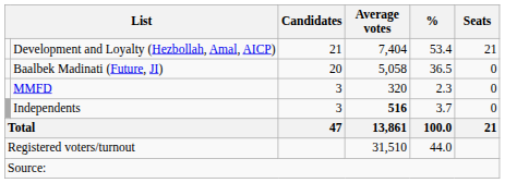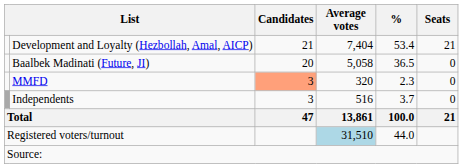MMFD | Candidates: no background -> lightsalmon background
Independents | Average votes: bold -> normal
Registered voters/turnout | Average votes: no background -> lightblue background
